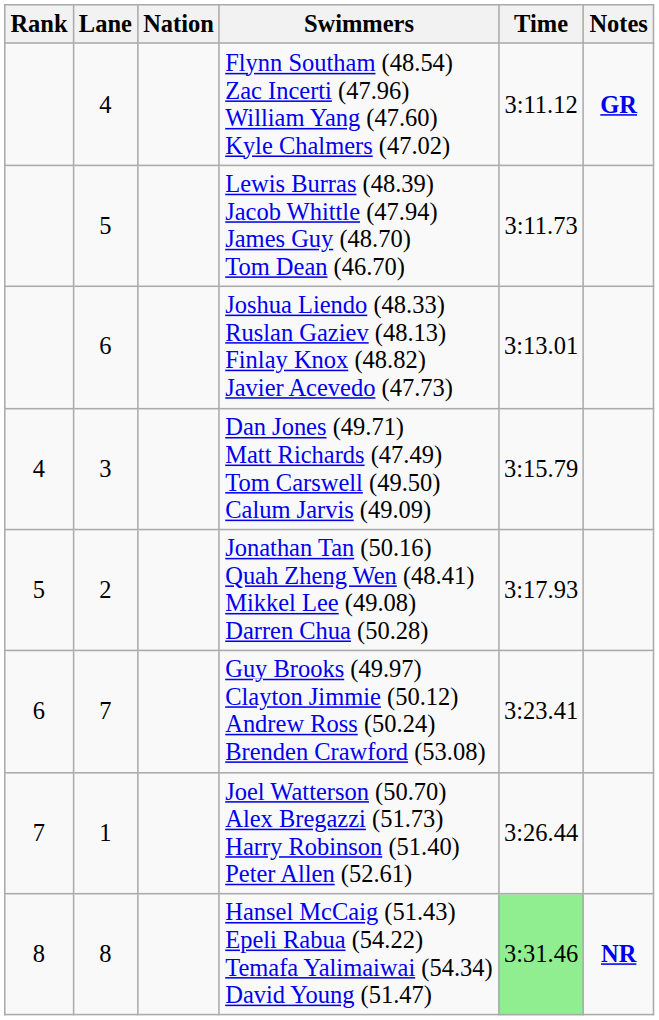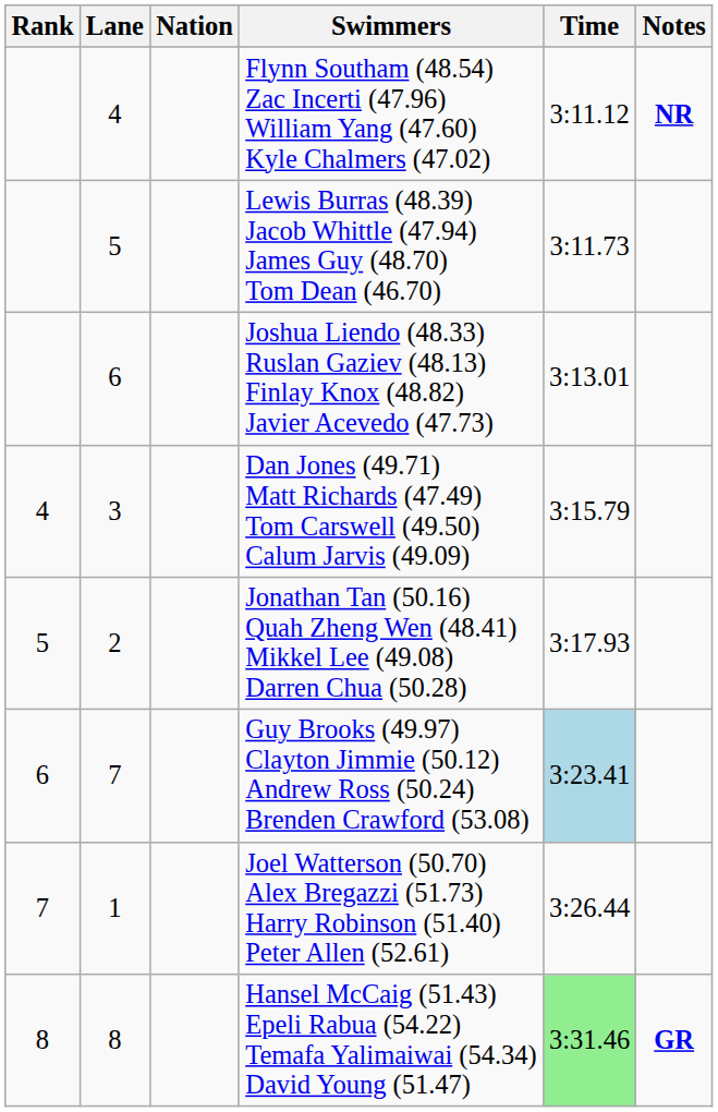row 2 | Notes: GR -> NR
row 7 | Time: no background -> lightblue background
row 9 | Notes: NR -> GR
